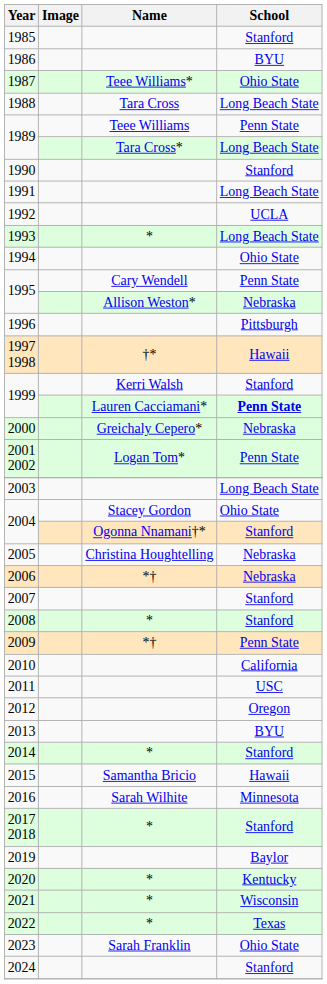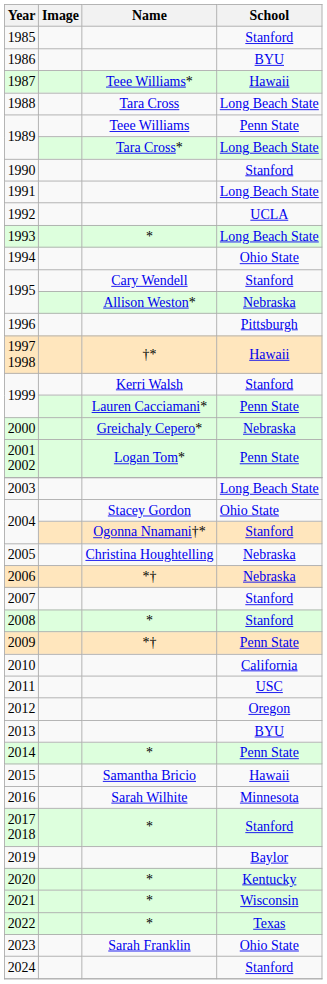1987 | School: Ohio State -> Hawaii
1995 / Cary Wendell | School: Penn State -> Stanford
1999 / Lauren Cacciamani* | School: bold -> normal
2014 | School: Stanford -> Penn State
